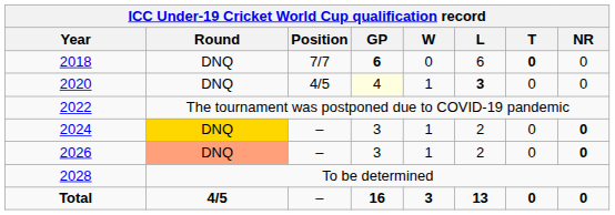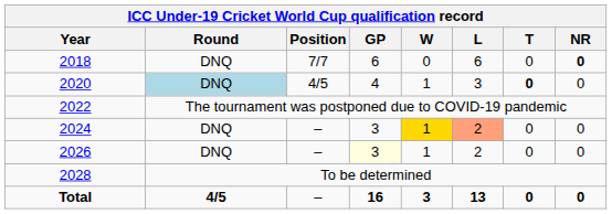2018 | GP: bold -> normal
2018 | T: bold -> normal
2018 | NR: normal -> bold
2020 | Round: no background -> lightblue background
2020 | GP: lightyellow background -> no background
2020 | L: bold -> normal
2020 | T: normal -> bold
2024 | Round: gold background -> no background
2024 | W: no background -> gold background
2024 | L: no background -> lightsalmon background
2024 | NR: bold -> normal
2026 | Round: lightsalmon background -> no background
2026 | GP: no background -> lightyellow background
2026 | NR: bold -> normal
